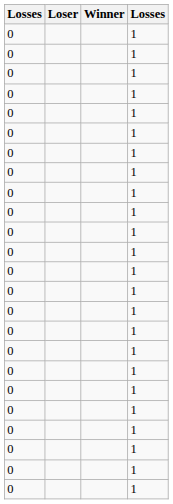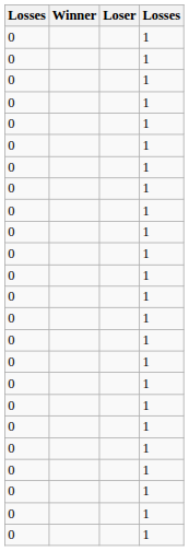columns swapped: Winner <-> Loser
